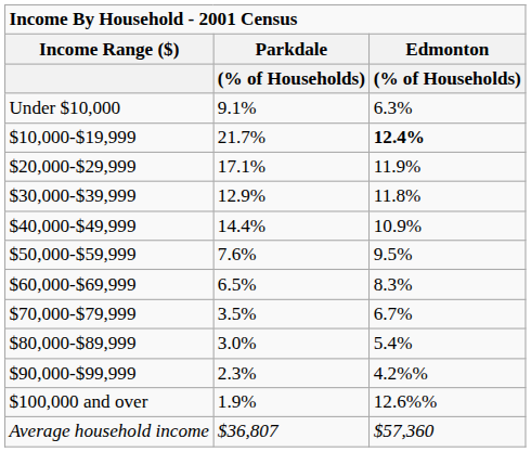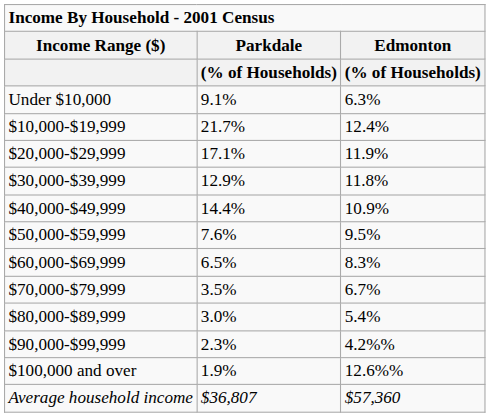$10,000-$19,999 | Edmonton / (% of Households): bold -> normal
